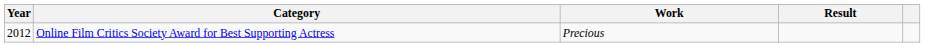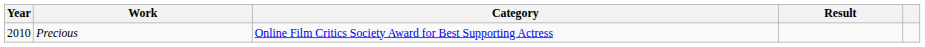columns swapped: Category <-> Work
row 2 | Year: 2012 -> 2010
